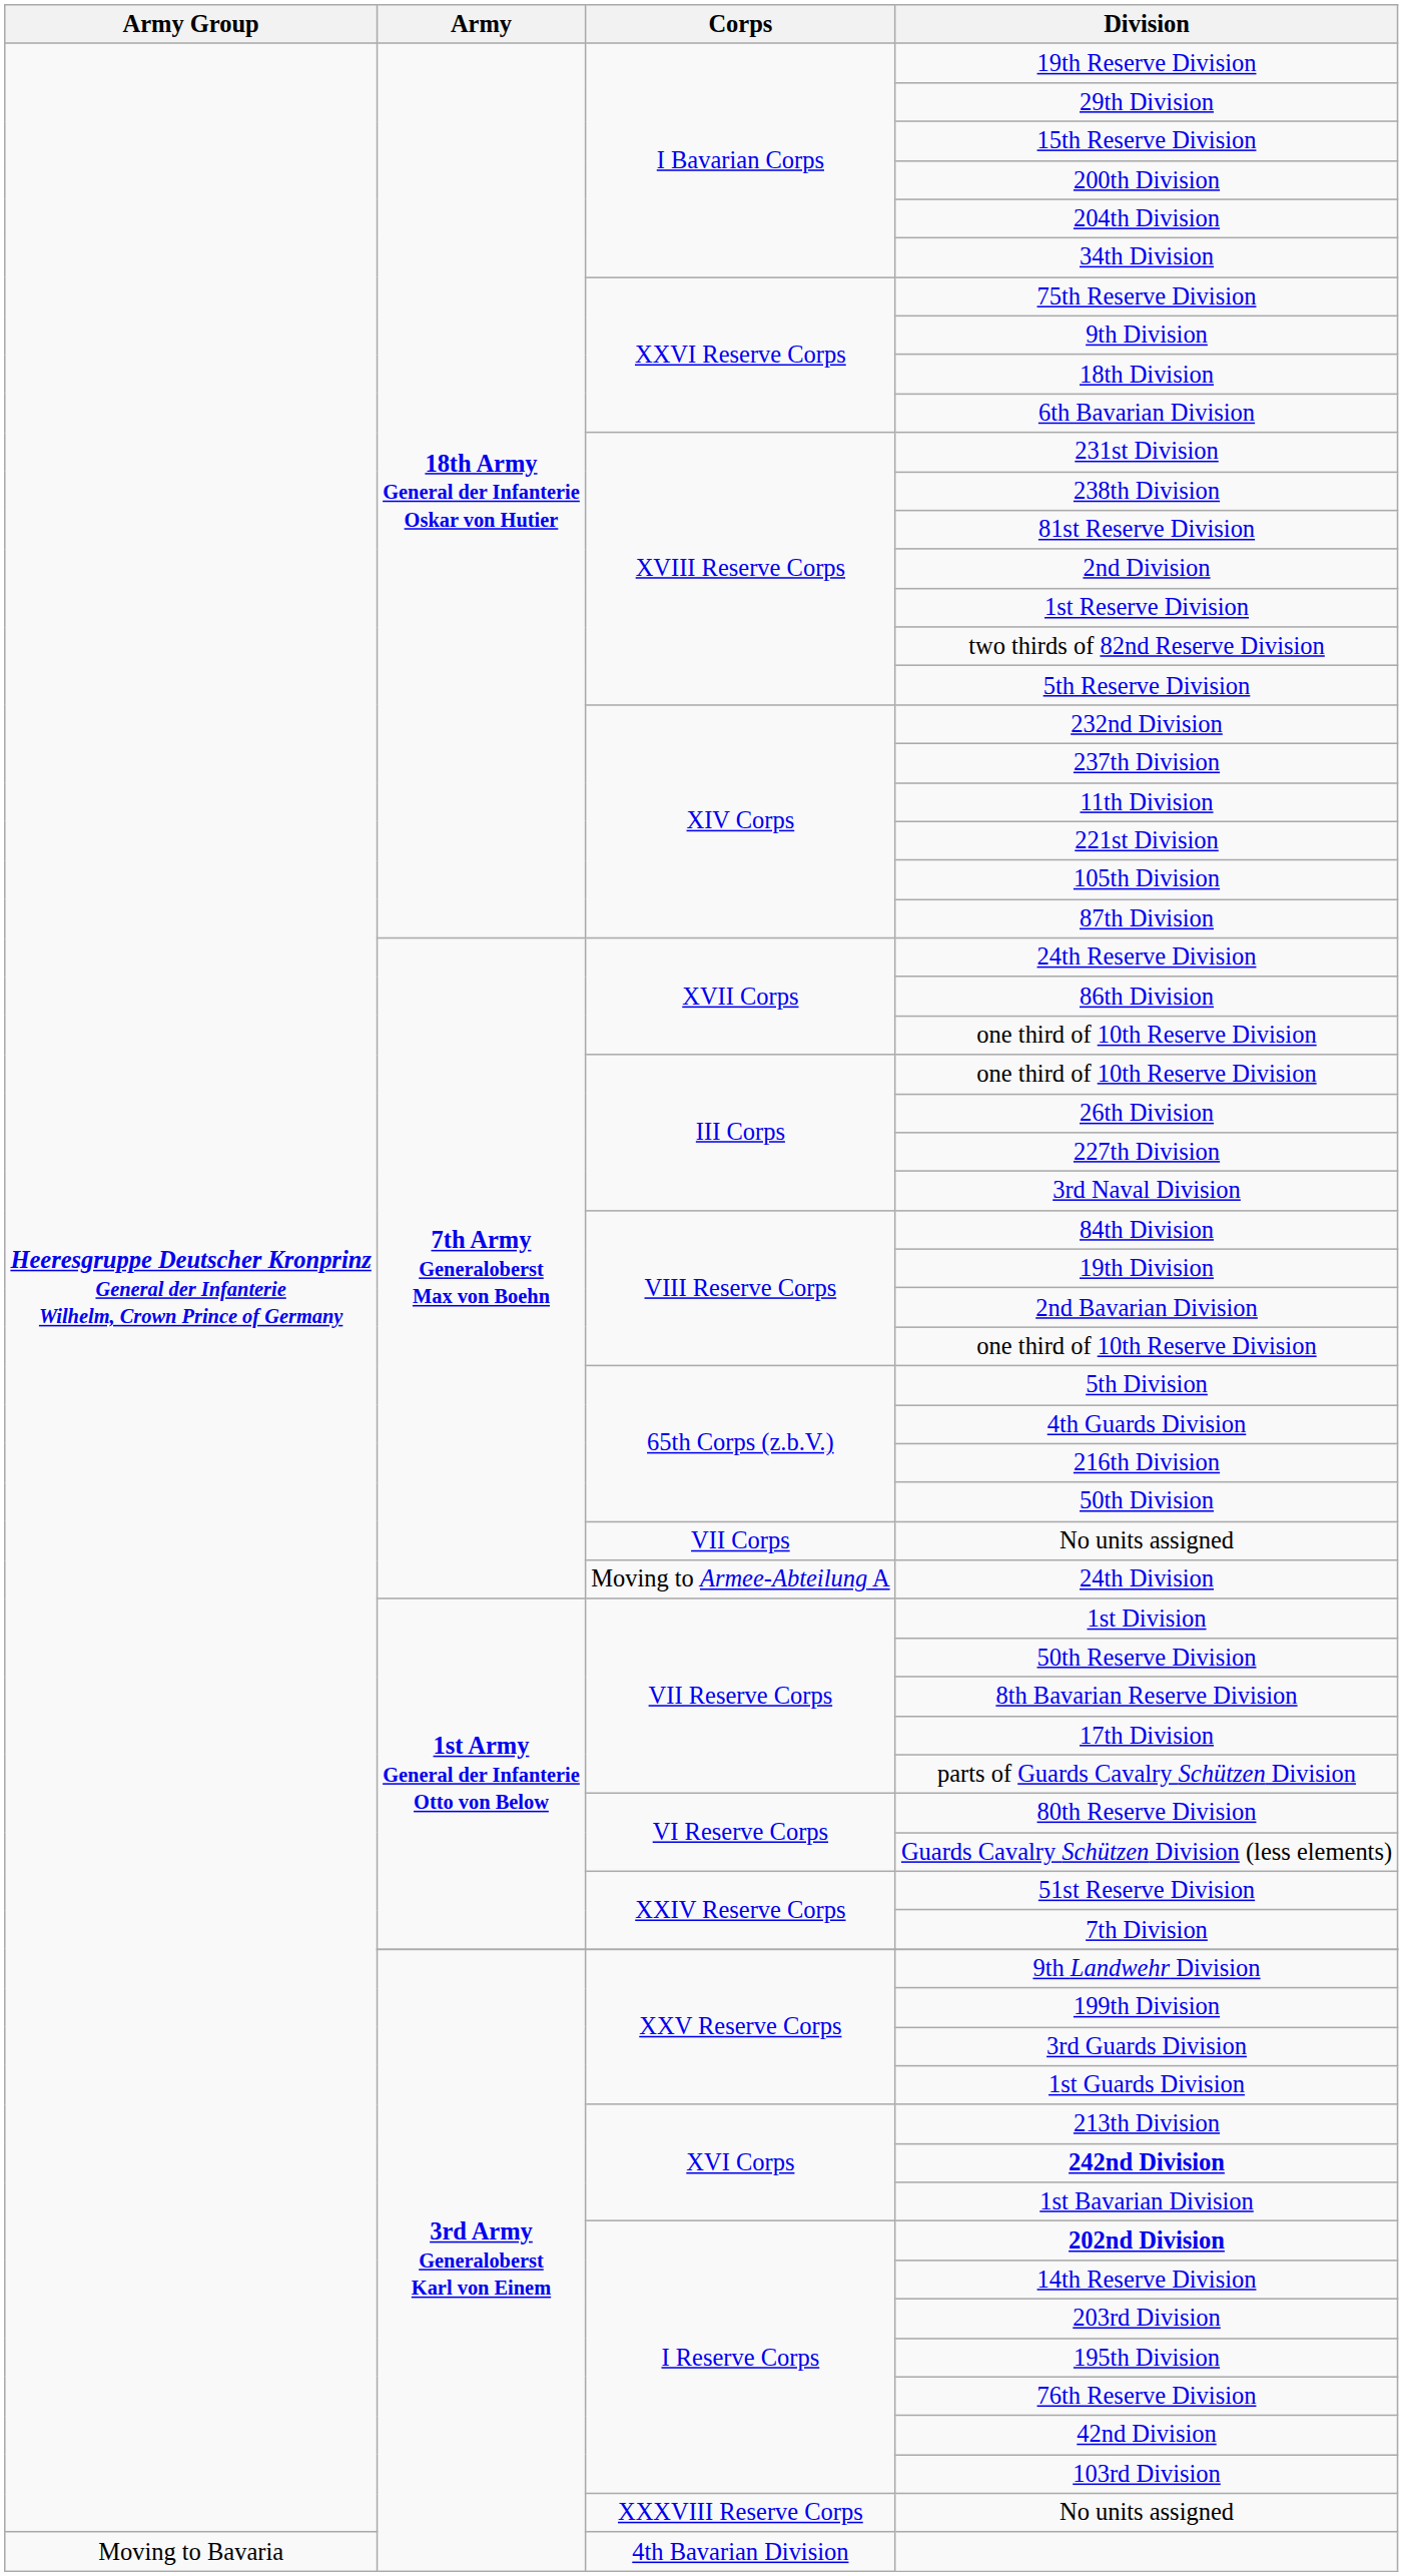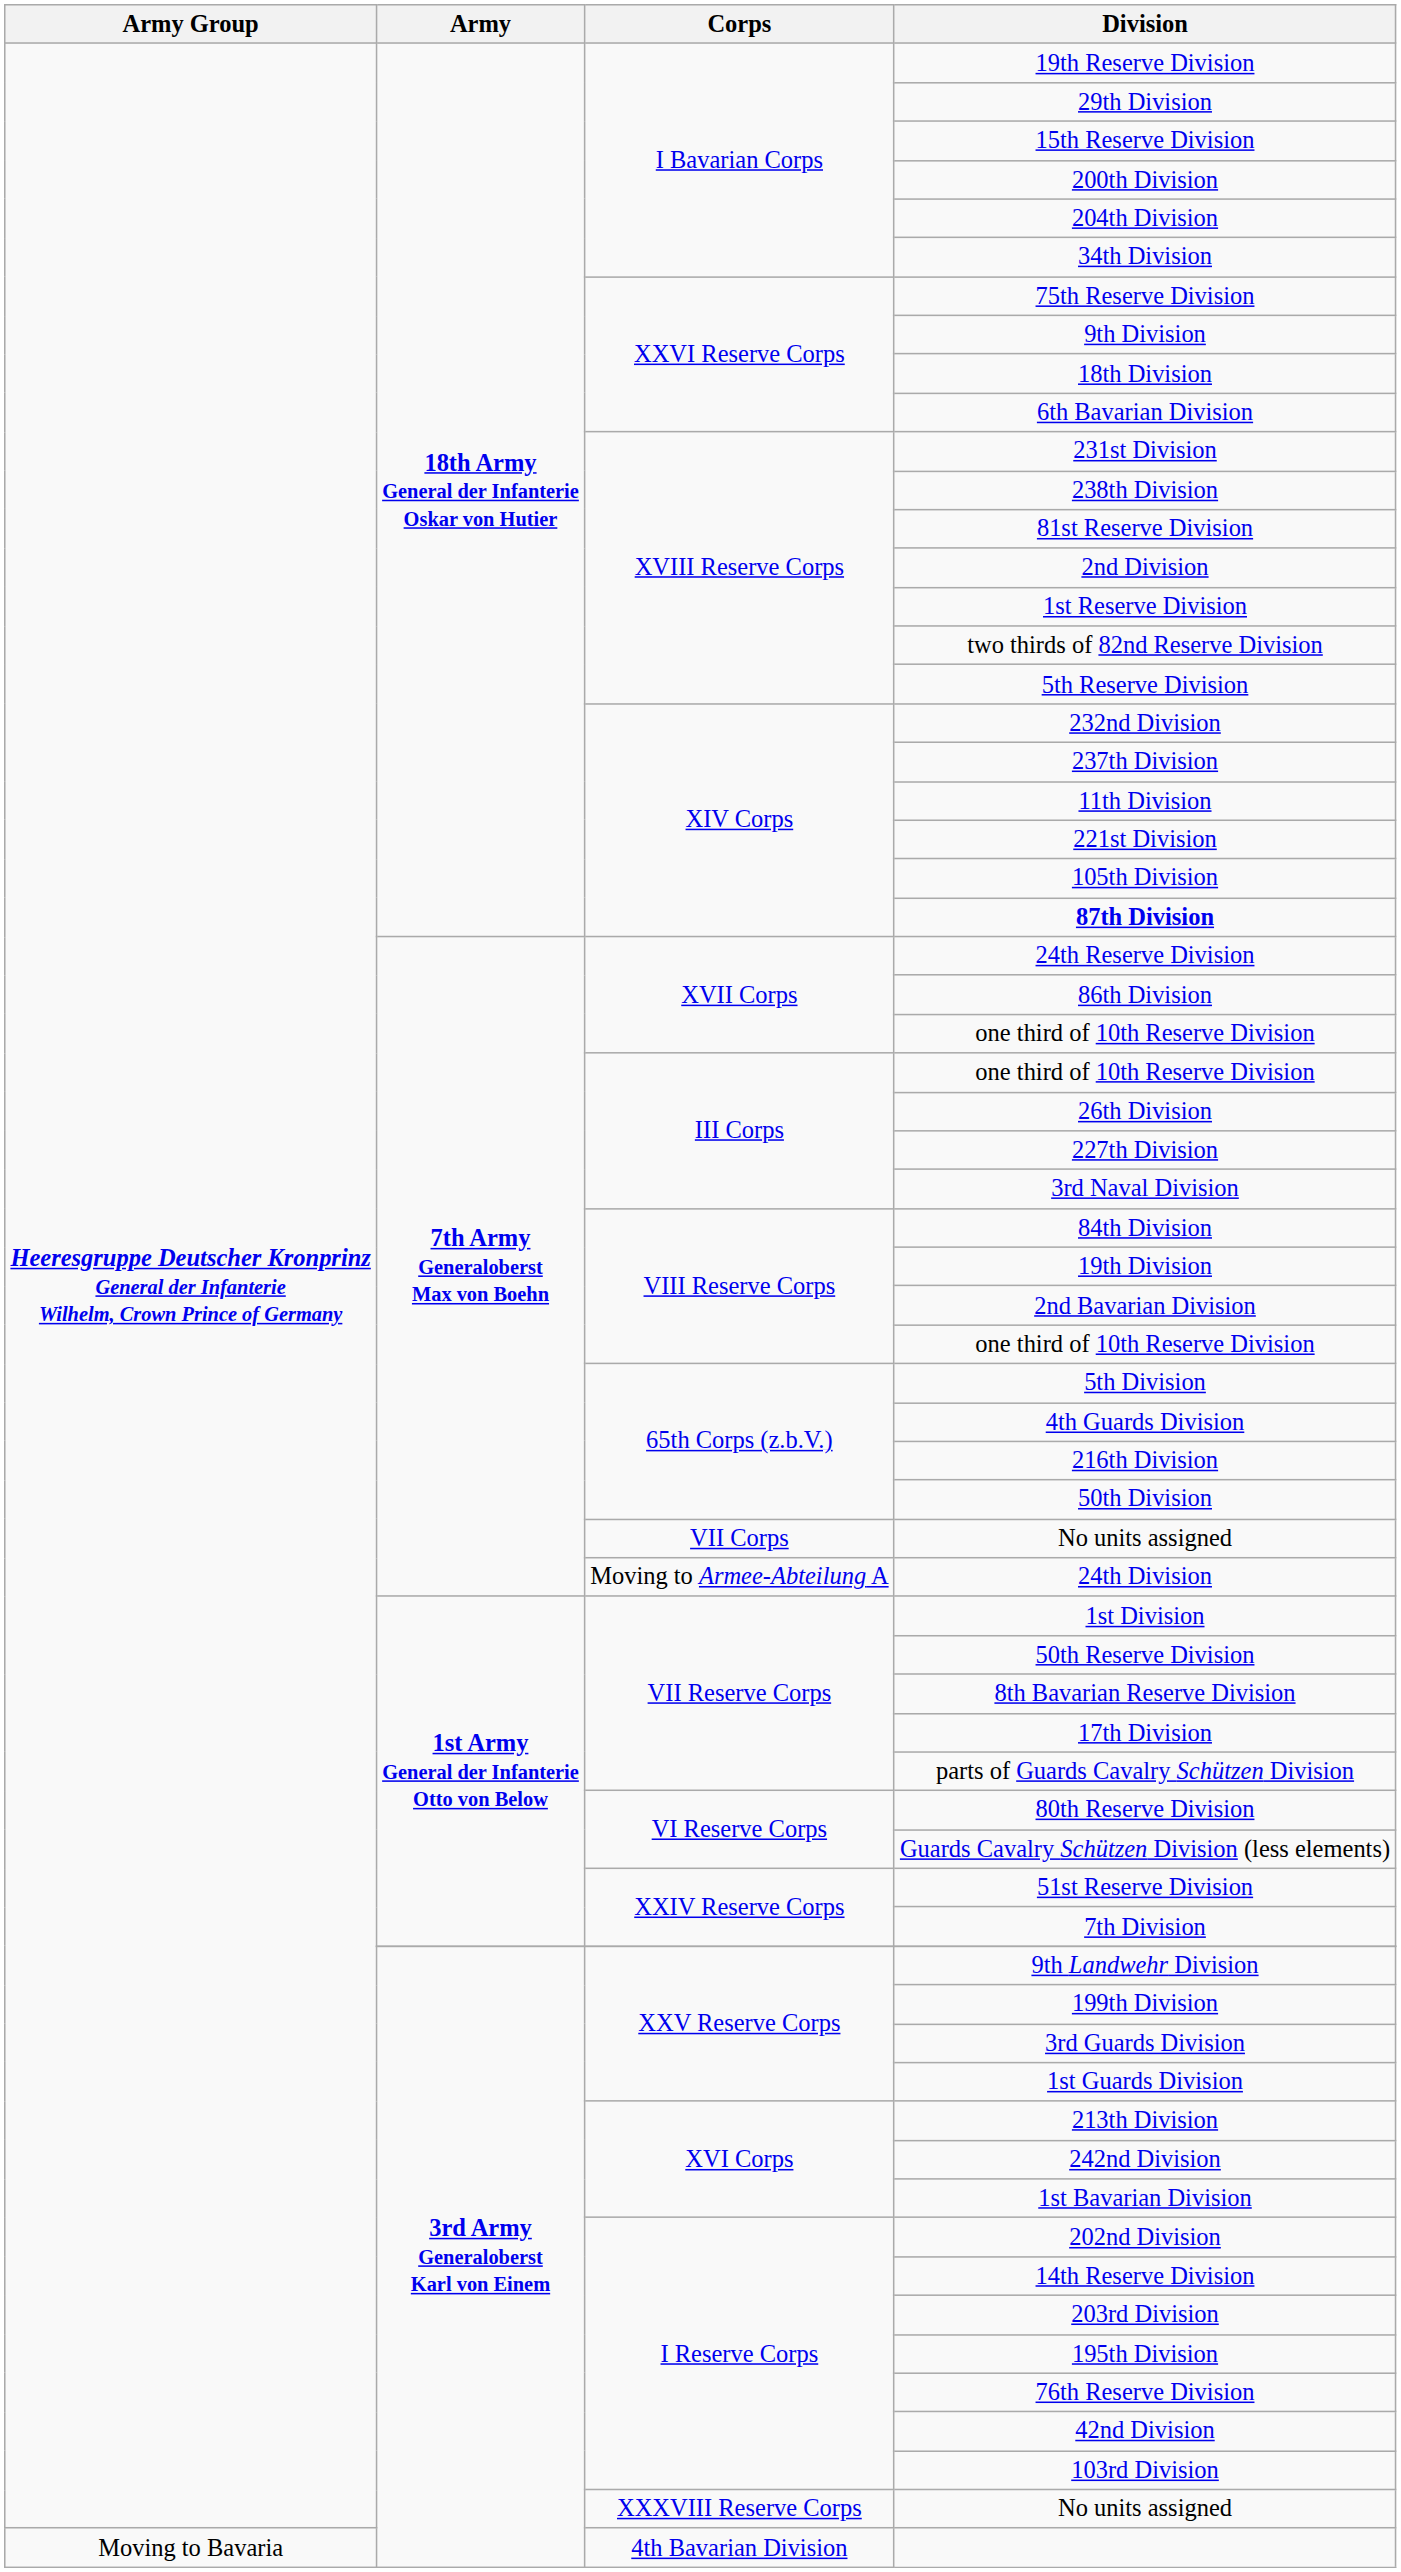87th Division | Division: normal -> bold
242nd Division | Division: bold -> normal
202nd Division | Division: bold -> normal
